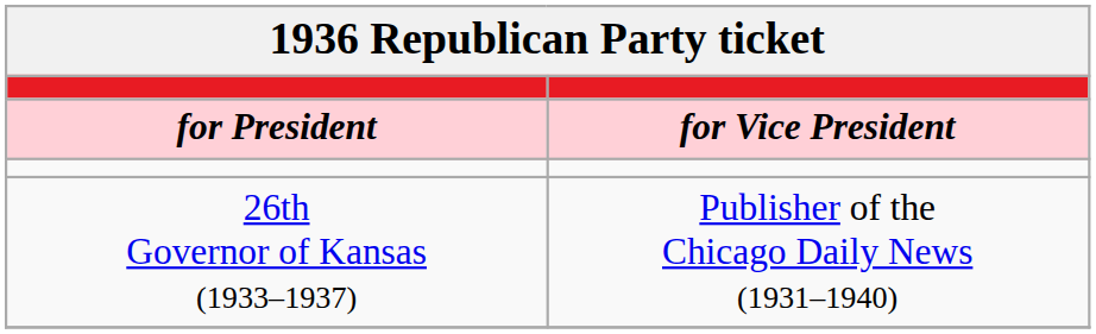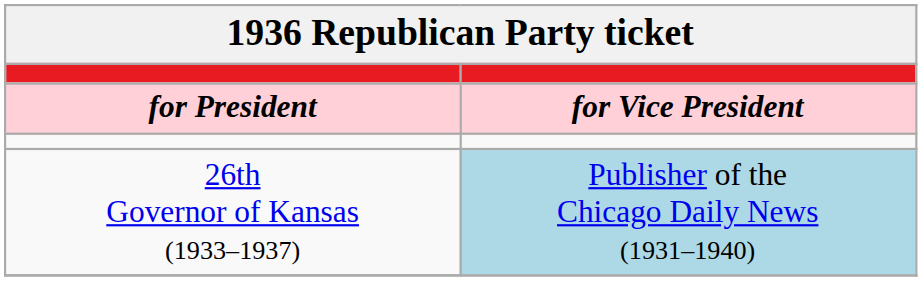26th Governor of Kansas (1933–1937) | column 2: no background -> lightblue background
